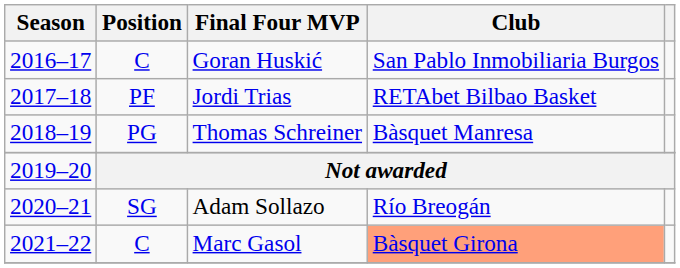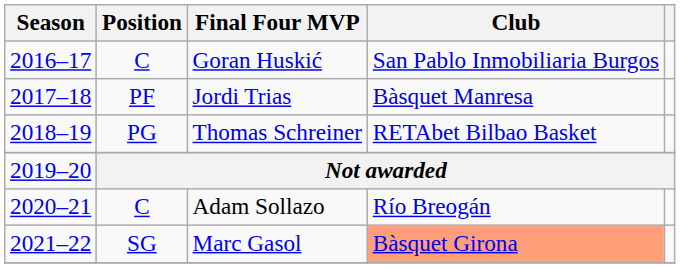Jordi Trias | Club: RETAbet Bilbao Basket -> Bàsquet Manresa
Thomas Schreiner | Club: Bàsquet Manresa -> RETAbet Bilbao Basket
Adam Sollazo | Position: SG -> C
Marc Gasol | Position: C -> SG
